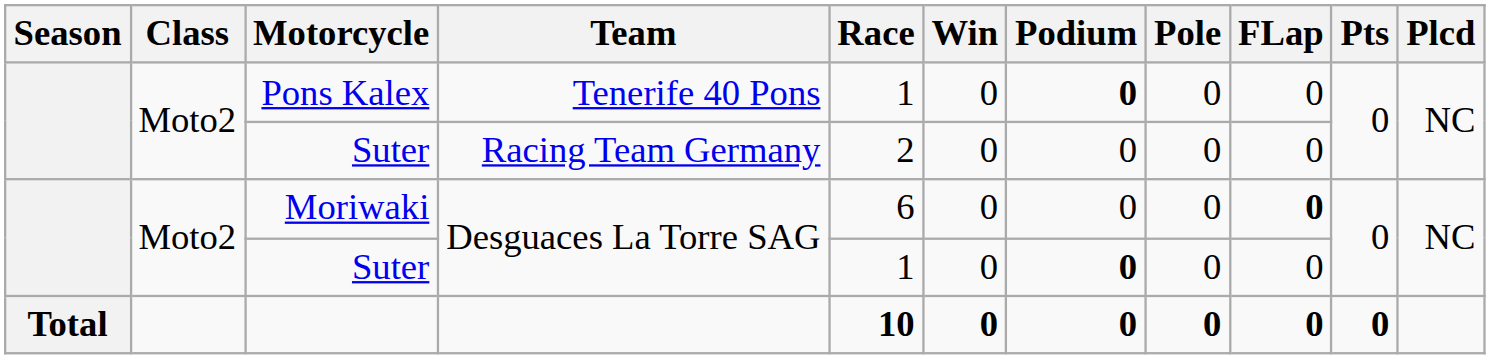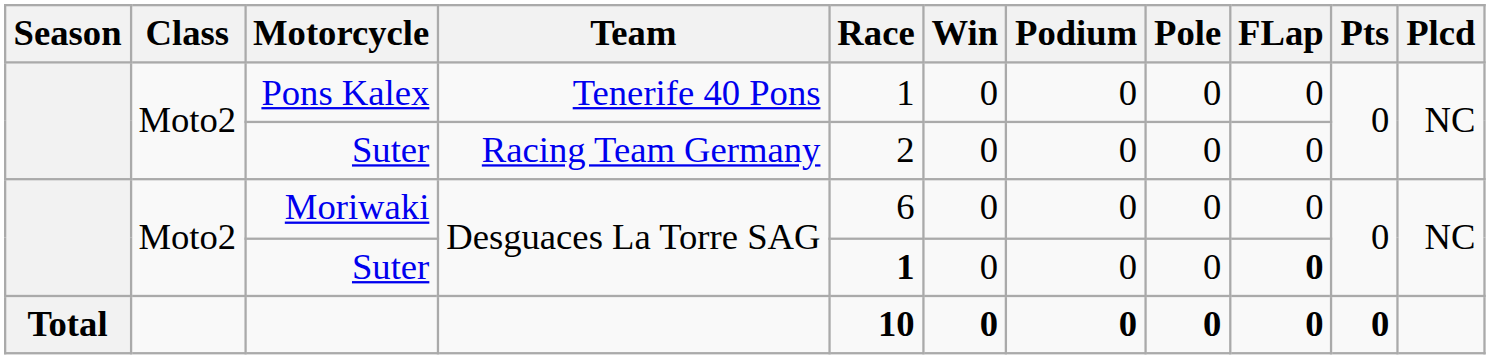Pons Kalex | Podium: bold -> normal
Moriwaki | FLap: bold -> normal
Suter / Desguaces La Torre SAG | Race: normal -> bold
Suter / Desguaces La Torre SAG | Podium: bold -> normal
Suter / Desguaces La Torre SAG | FLap: normal -> bold
